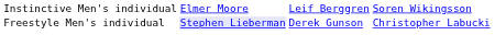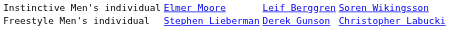Freestyle Men's individual | column 2: lavender background -> no background
